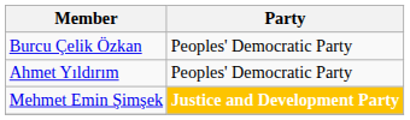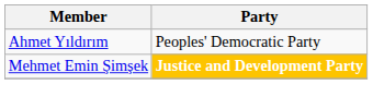- row: Burcu Çelik Özkan | Peoples' Democratic Party
